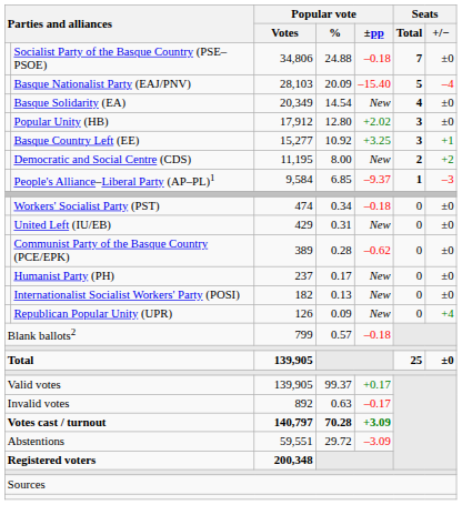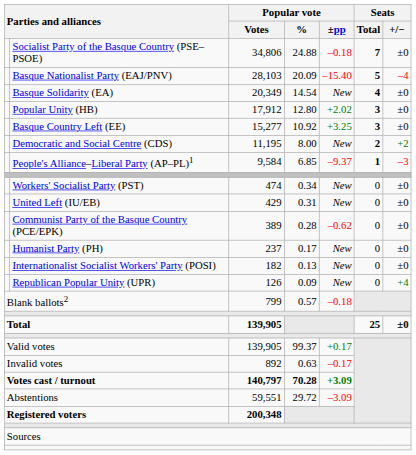Basque Country Left (EE) | Seats / +/−: +1 -> ±0
Workers' Socialist Party (PST) | Popular vote / ±pp: –0.18 -> New
